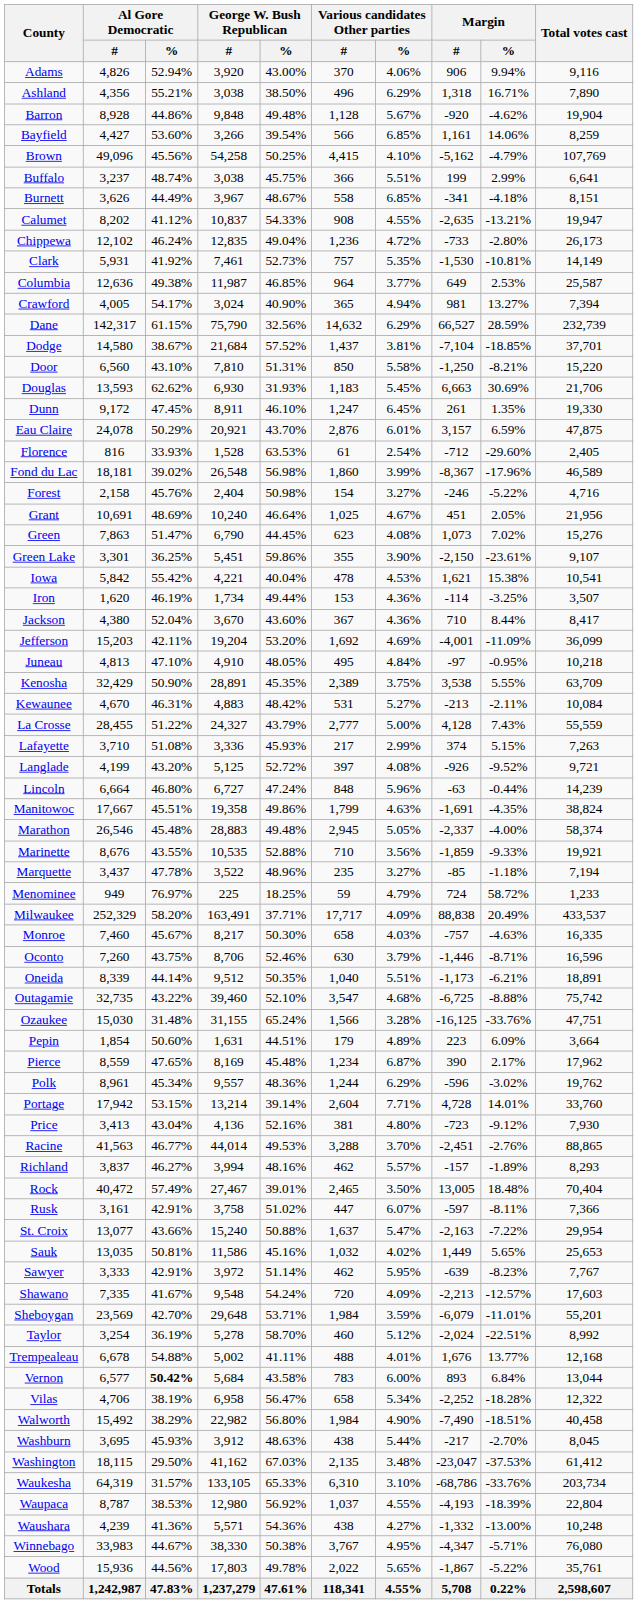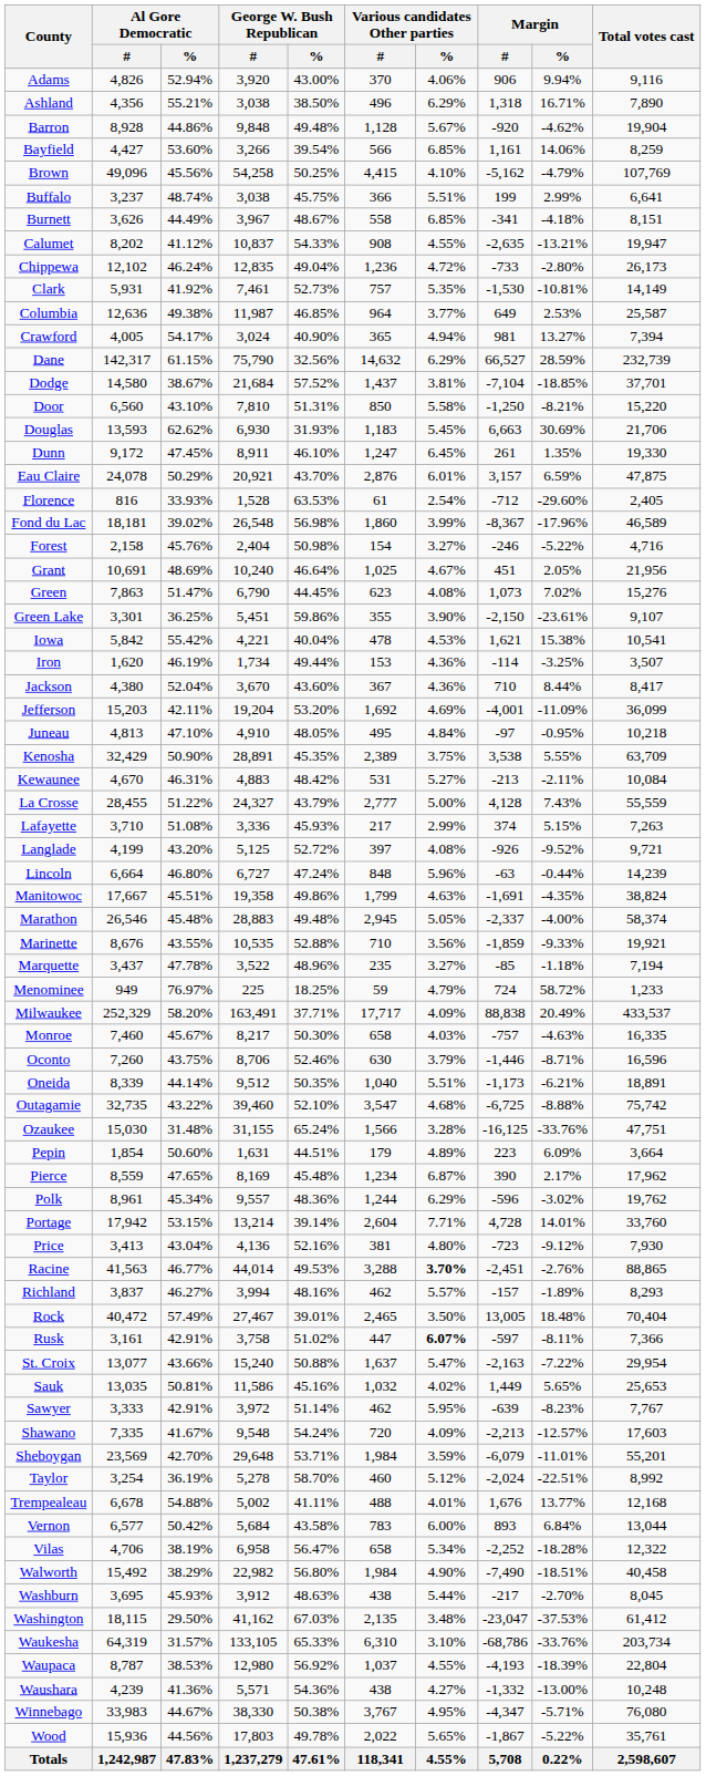Racine | Various candidates Other parties / %: normal -> bold
Rusk | Various candidates Other parties / %: normal -> bold
Vernon | Al Gore Democratic / %: bold -> normal
